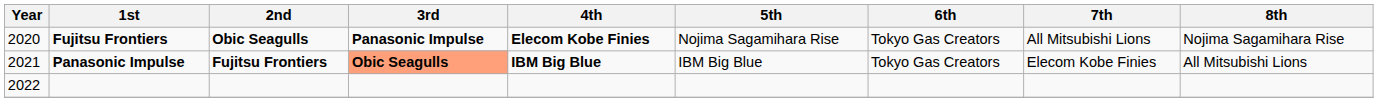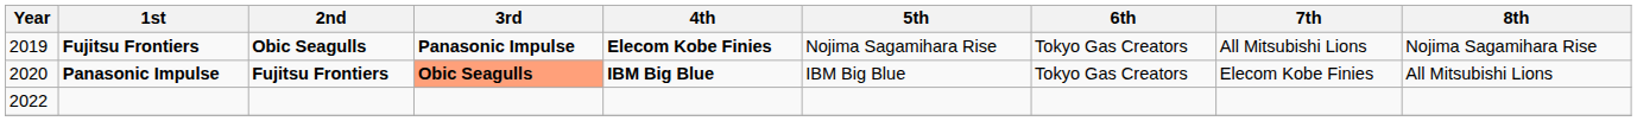row 2 | Year: 2020 -> 2019
row 3 | Year: 2021 -> 2020
